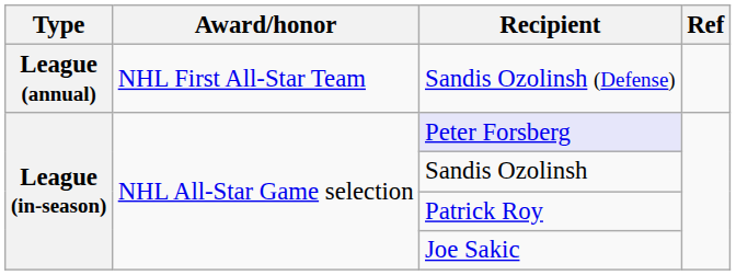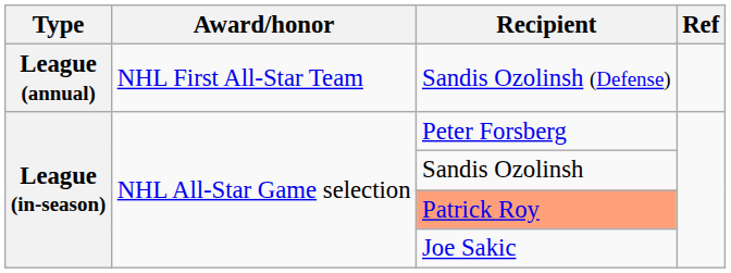row 3 | Recipient: lavender background -> no background
row 5 | Recipient: no background -> lightsalmon background
